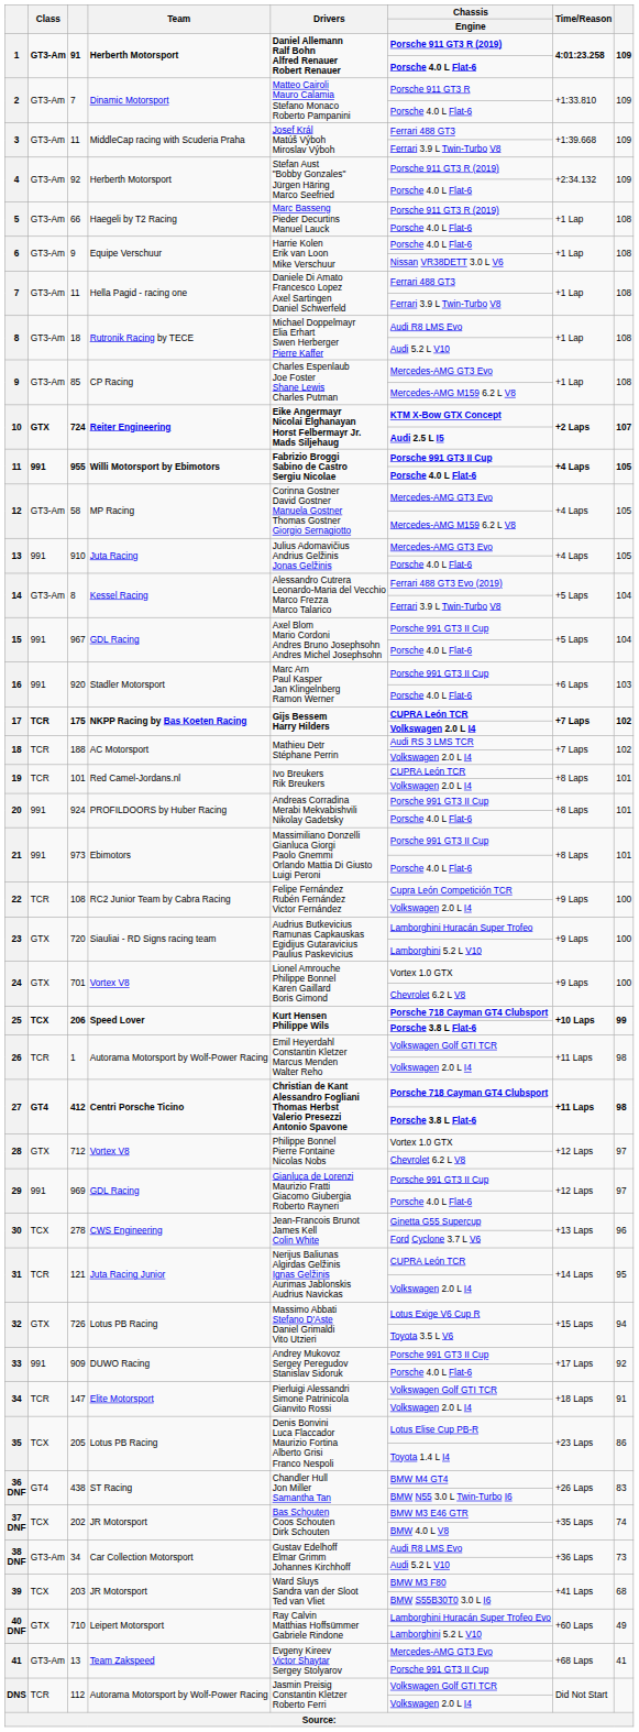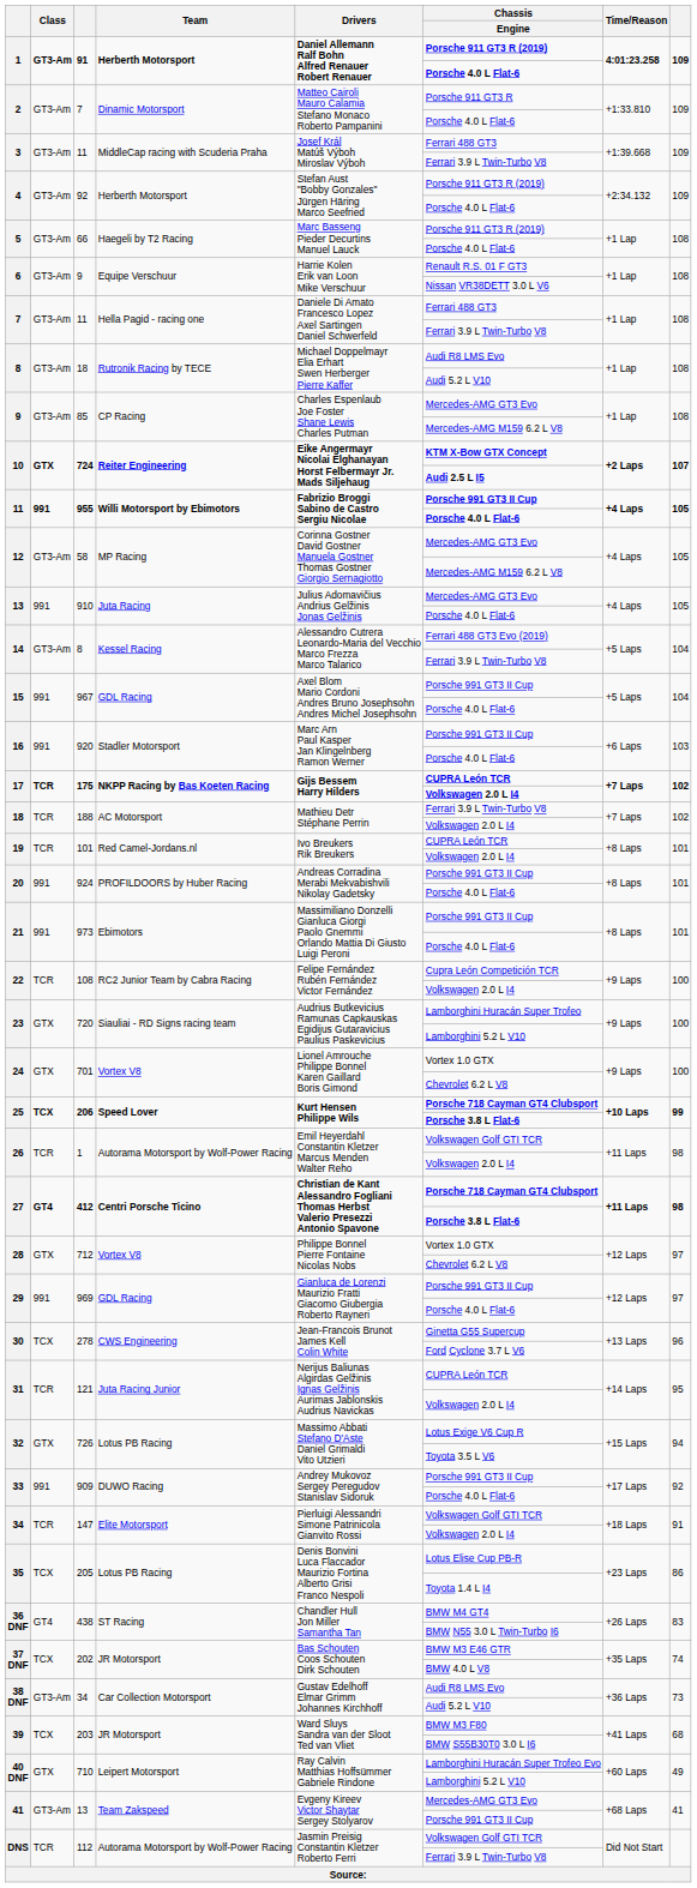row 13 | Chassis / Engine: Porsche 4.0 L Flat-6 -> Renault R.S. 01 F GT3
row 37 | Chassis / Engine: Audi RS 3 LMS TCR -> Ferrari 3.9 L Twin-Turbo V8
row 86 | Chassis / Engine: Volkswagen 2.0 L I4 -> Ferrari 3.9 L Twin-Turbo V8
